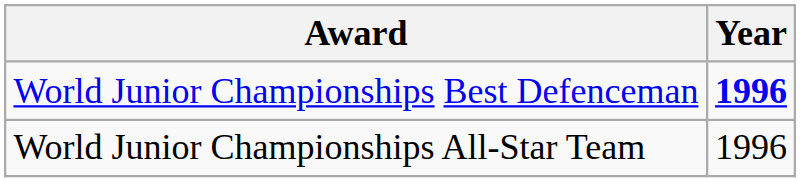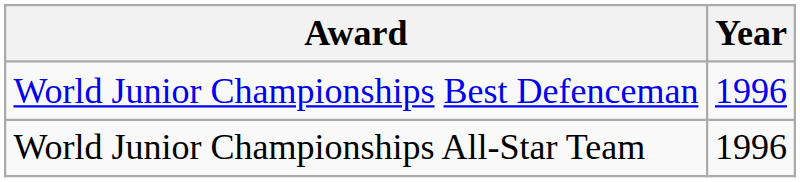World Junior Championships Best Defenceman | Year: bold -> normal
